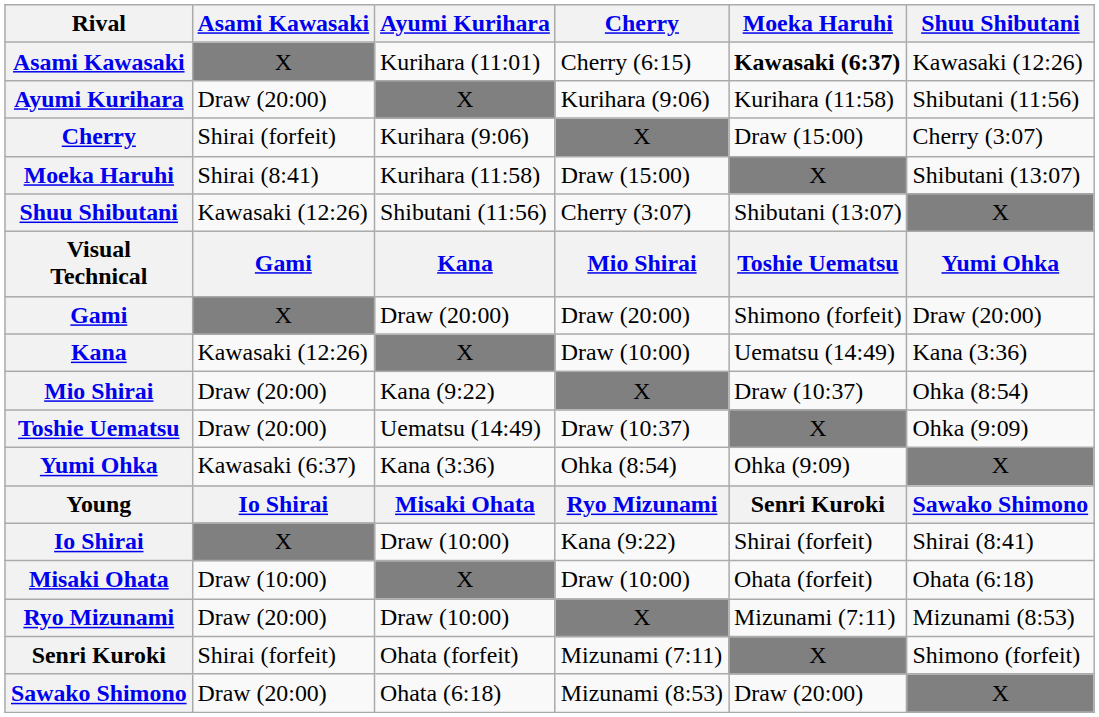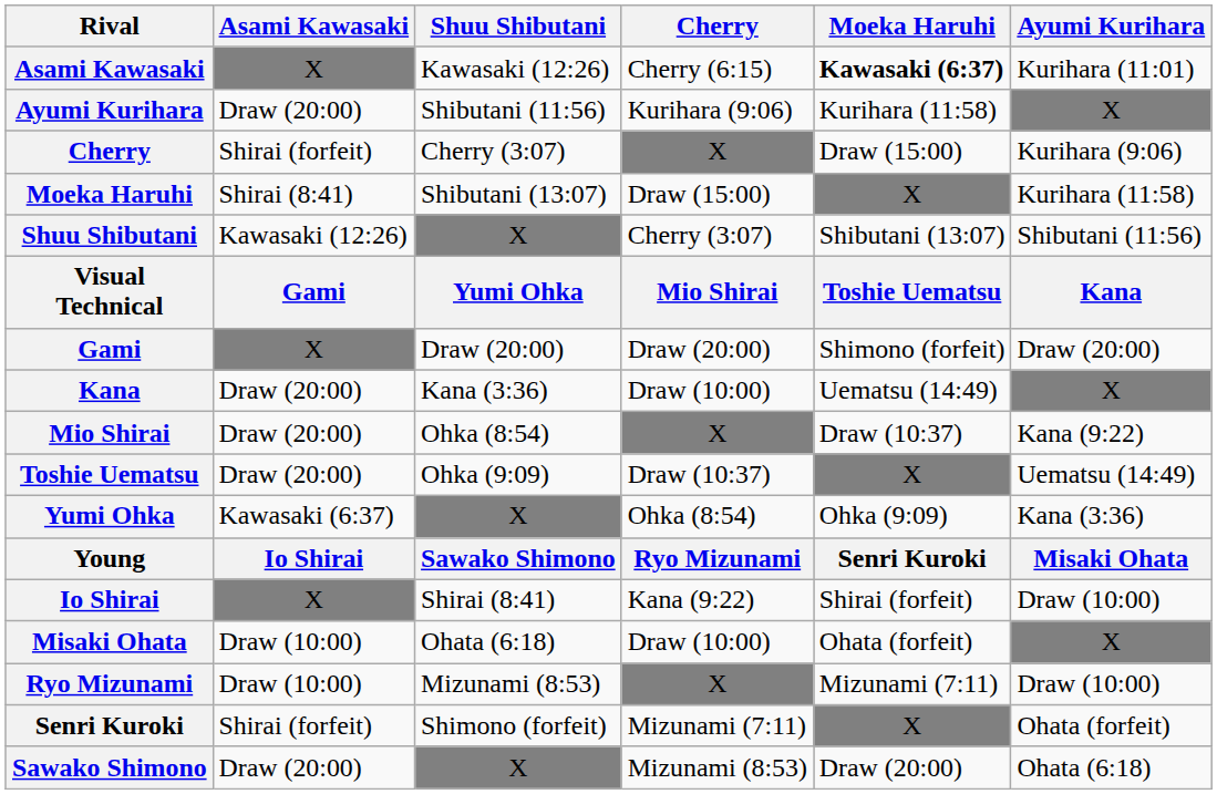columns swapped: Ayumi Kurihara <-> Shuu Shibutani
row 9 | Asami Kawasaki: Kawasaki (12:26) -> Draw (20:00)
row 16 | Asami Kawasaki: Draw (20:00) -> Draw (10:00)
